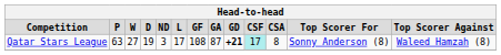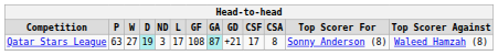Qatar Stars League | D: no background -> paleturquoise background
Qatar Stars League | GA: no background -> paleturquoise background
Qatar Stars League | GD: bold -> normal
Qatar Stars League | CSF: paleturquoise background -> no background
